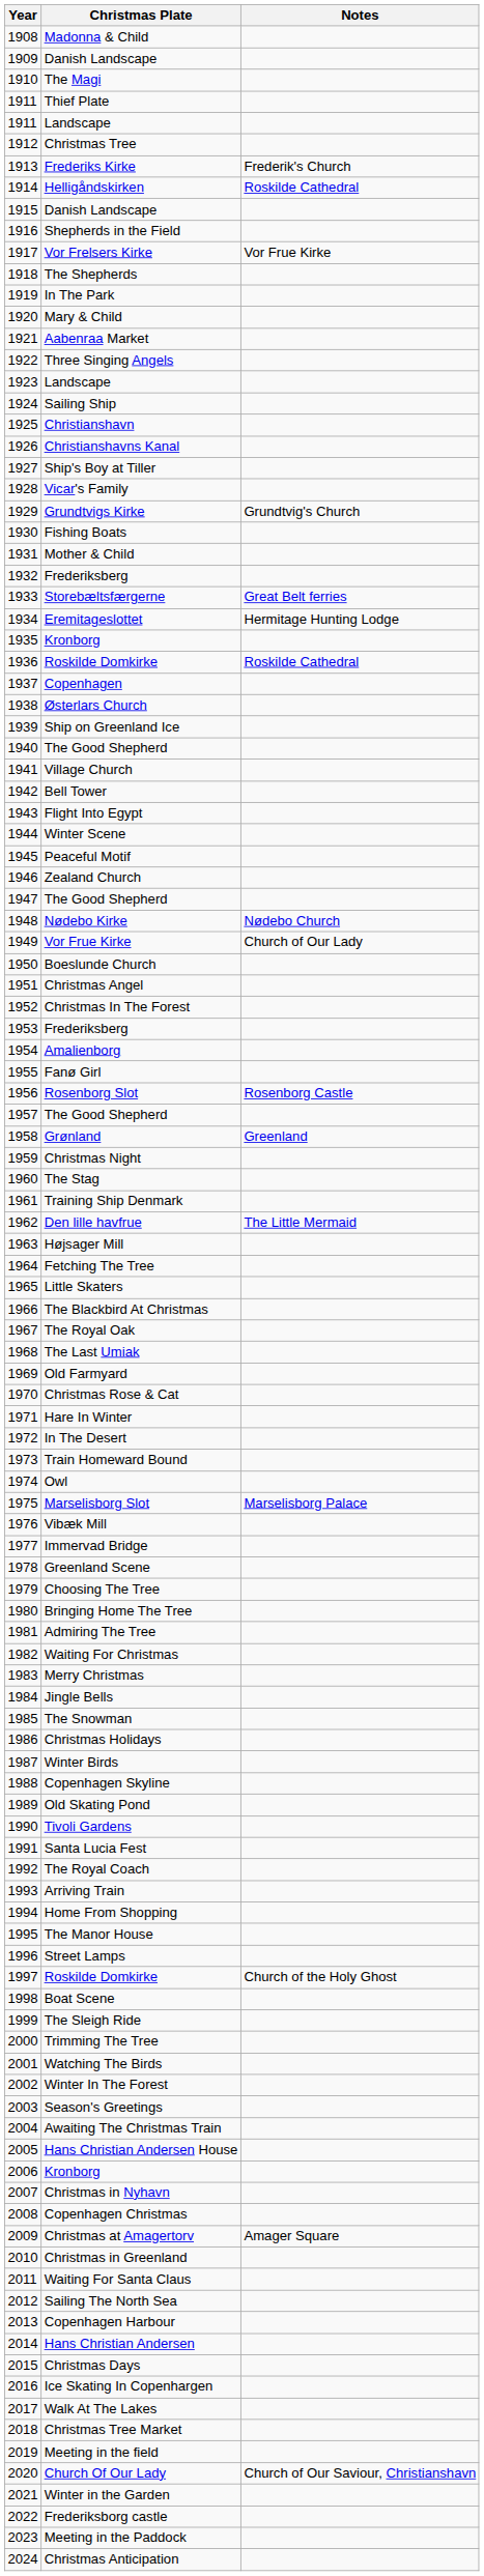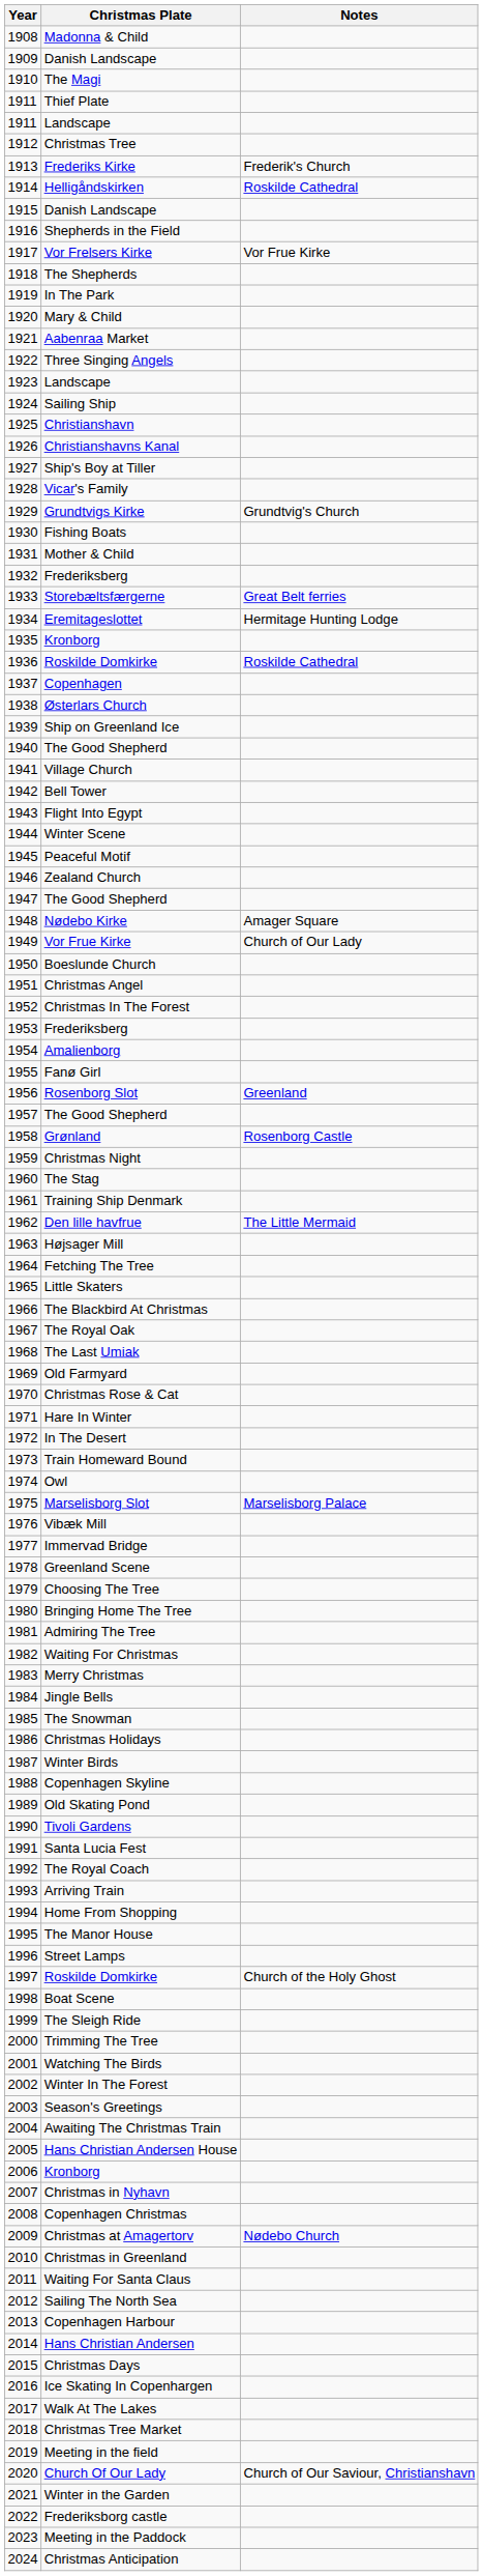Nødebo Kirke | Notes: Nødebo Church -> Amager Square
Rosenborg Slot | Notes: Rosenborg Castle -> Greenland
Grønland | Notes: Greenland -> Rosenborg Castle
Christmas at Amagertorv | Notes: Amager Square -> Nødebo Church
